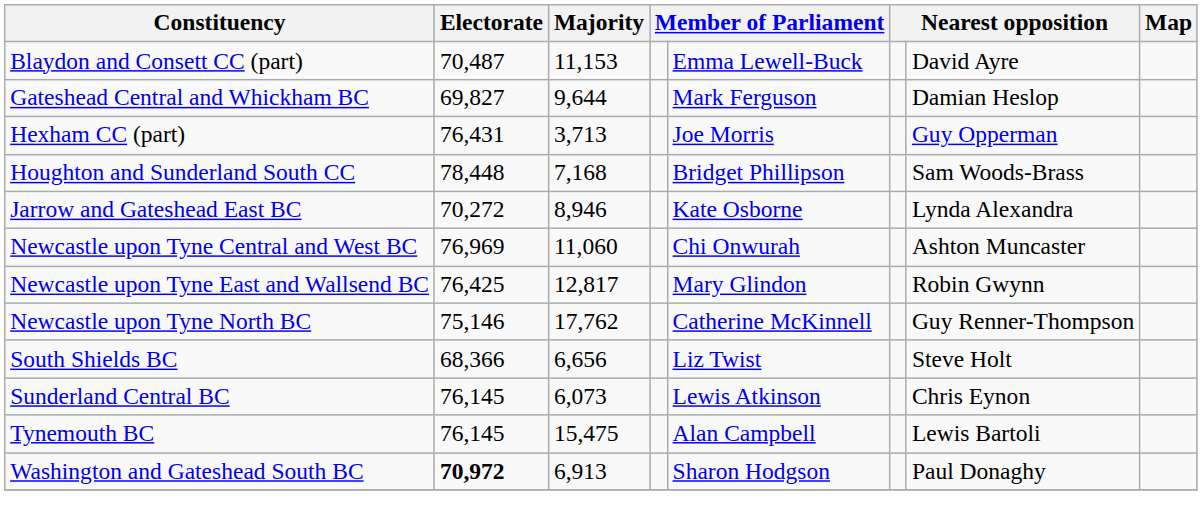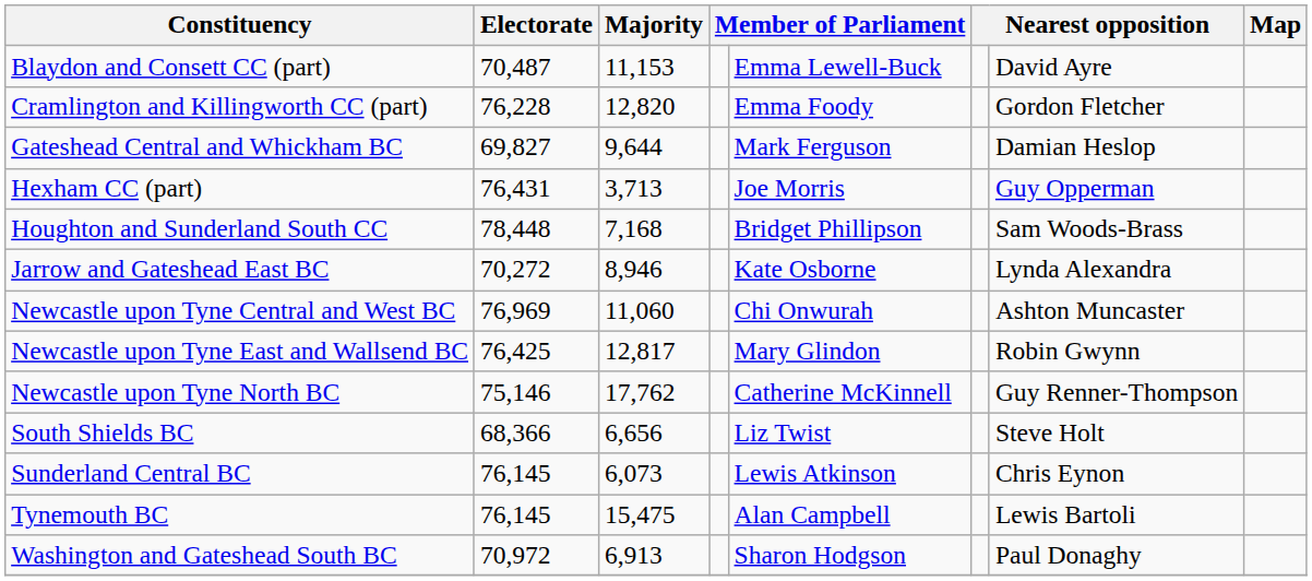+ row: Cramlington and Killingworth CC (part) | 76,228 | 12,820 | Emma Foody | Gordon Fletcher
Washington and Gateshead South BC | Electorate: bold -> normal
